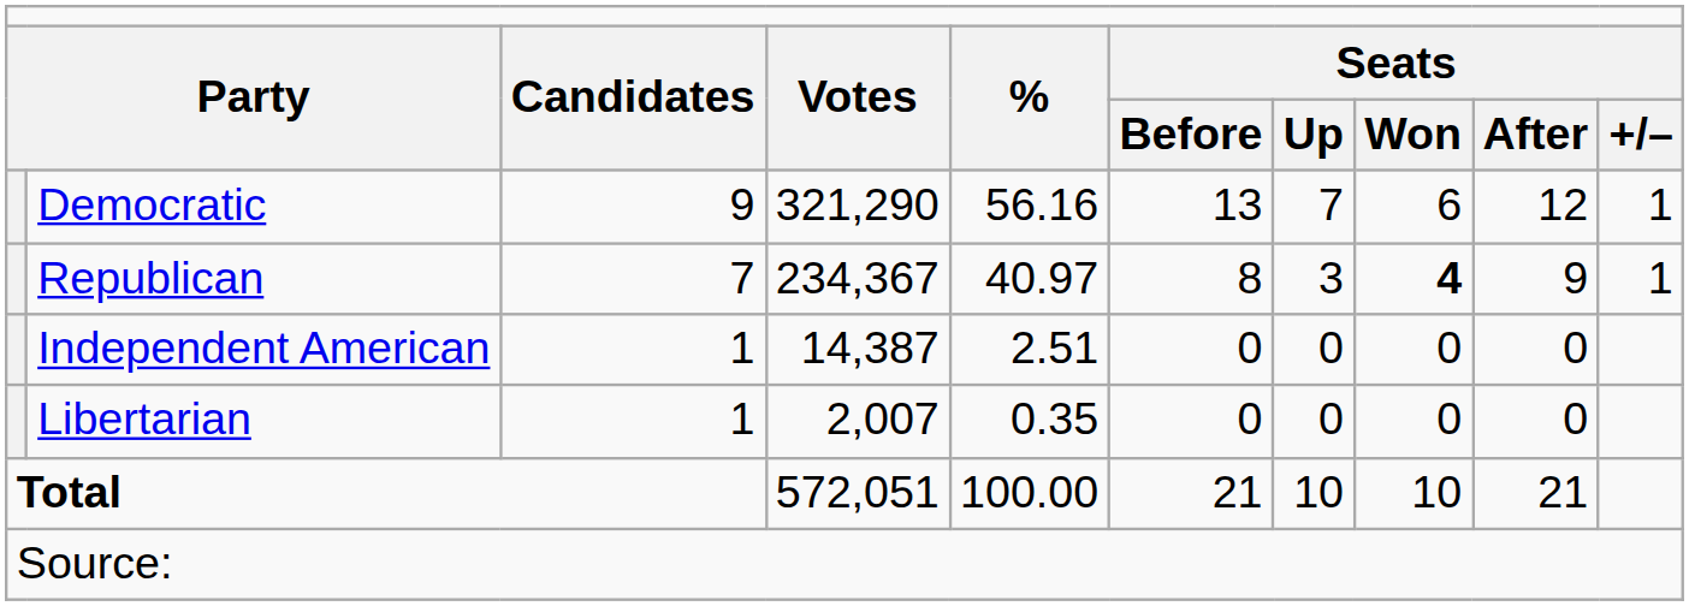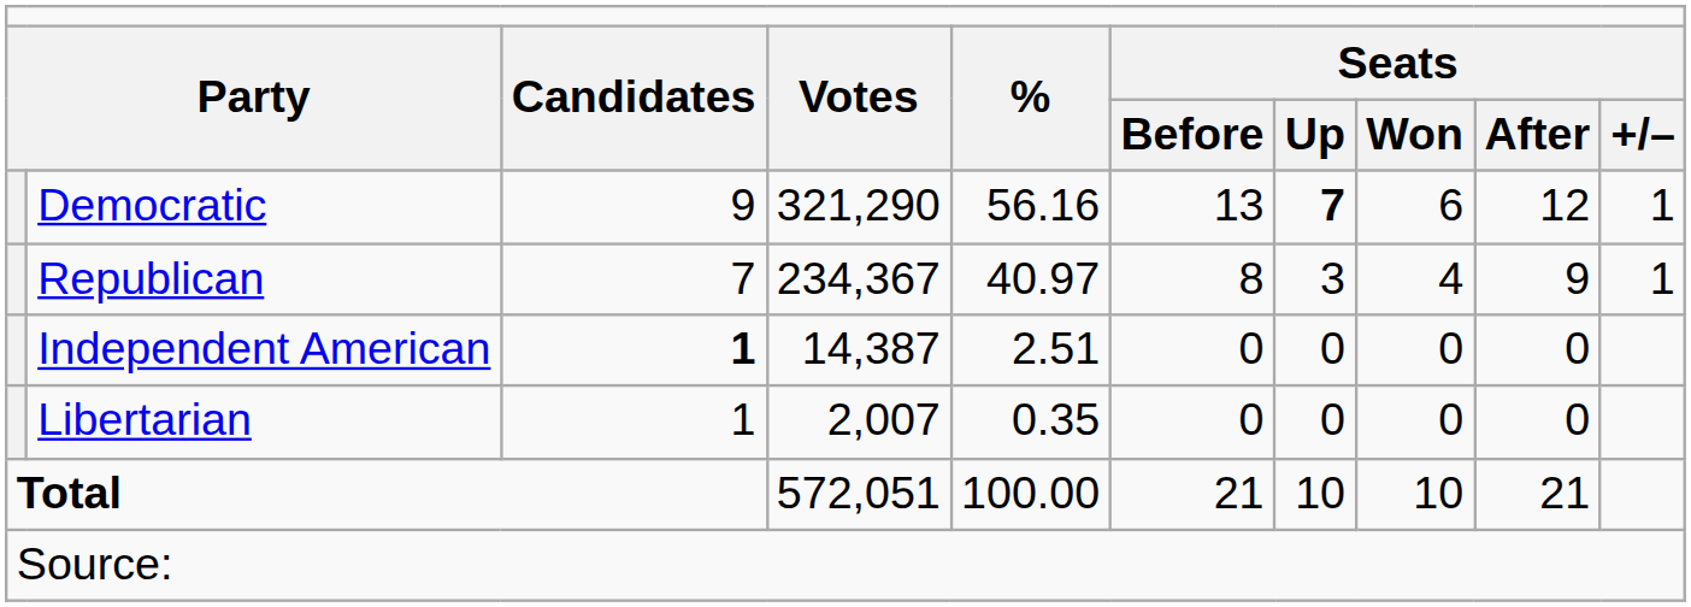Democratic | column 7: normal -> bold
Republican | column 8: bold -> normal
Independent American | column 3: normal -> bold
